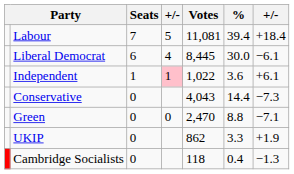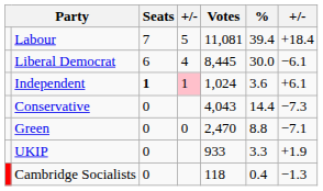Independent | Seats: normal -> bold
Independent | Votes: 1,022 -> 1,024
UKIP | Votes: 862 -> 933
